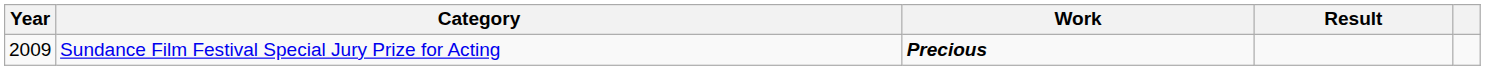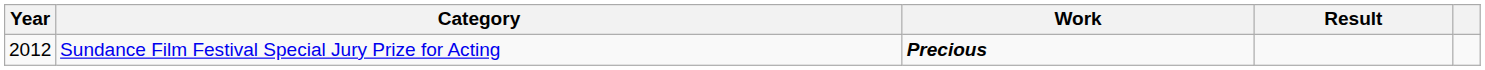Sundance Film Festival Special Jury Prize for Acting | Year: 2009 -> 2012
